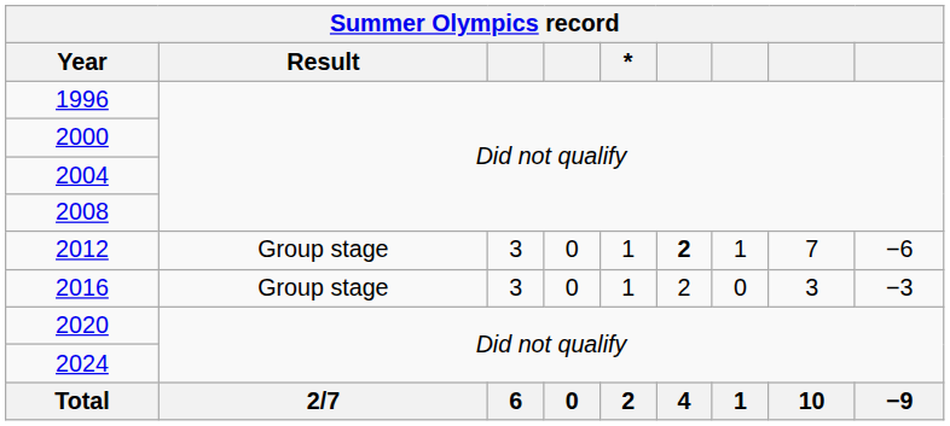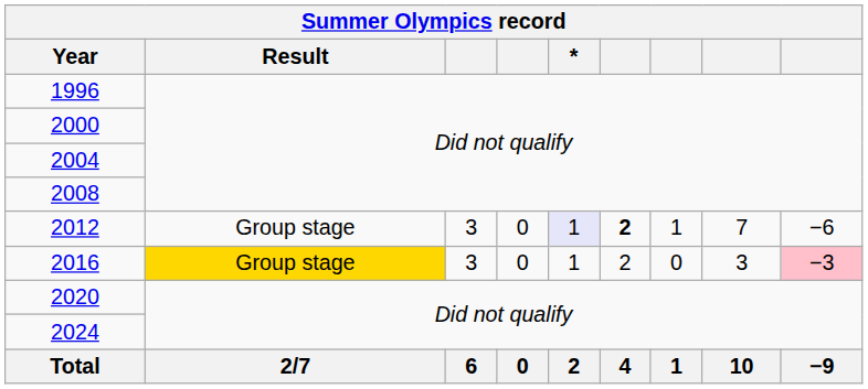2012 | *: no background -> lavender background
2016 | Result: no background -> gold background
2016 | column 9: no background -> pink background
